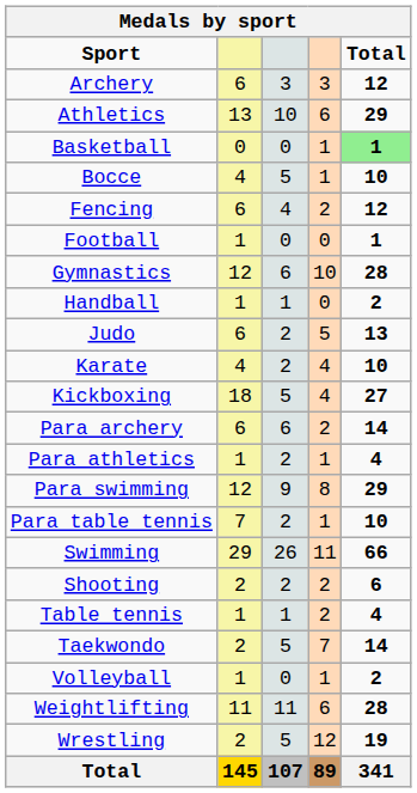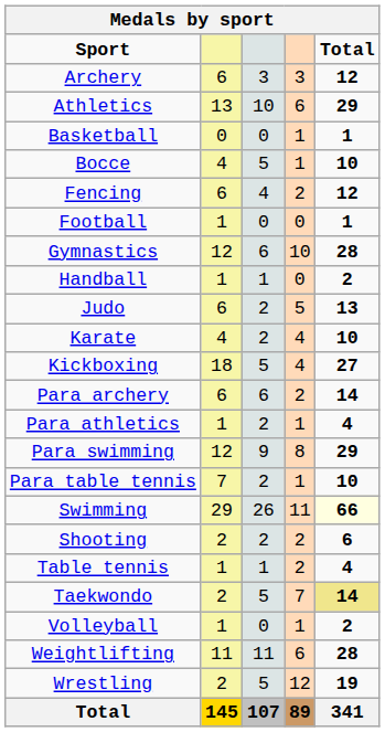Basketball | Total: lightgreen background -> no background
Swimming | Total: no background -> lightyellow background
Taekwondo | Total: no background -> khaki background
